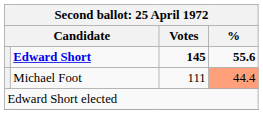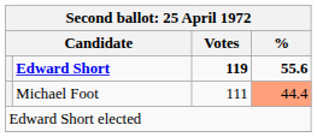Edward Short | Votes: 145 -> 119
